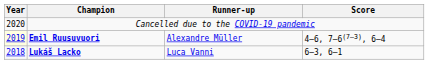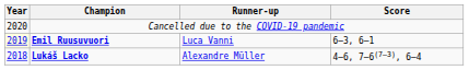Emil Ruusuvuori | Runner-up: Alexandre Müller -> Luca Vanni
Emil Ruusuvuori | Score: 4–6, 7–6(7–3), 6–4 -> 6–3, 6–1
Lukáš Lacko | Runner-up: Luca Vanni -> Alexandre Müller
Lukáš Lacko | Score: 6–3, 6–1 -> 4–6, 7–6(7–3), 6–4
